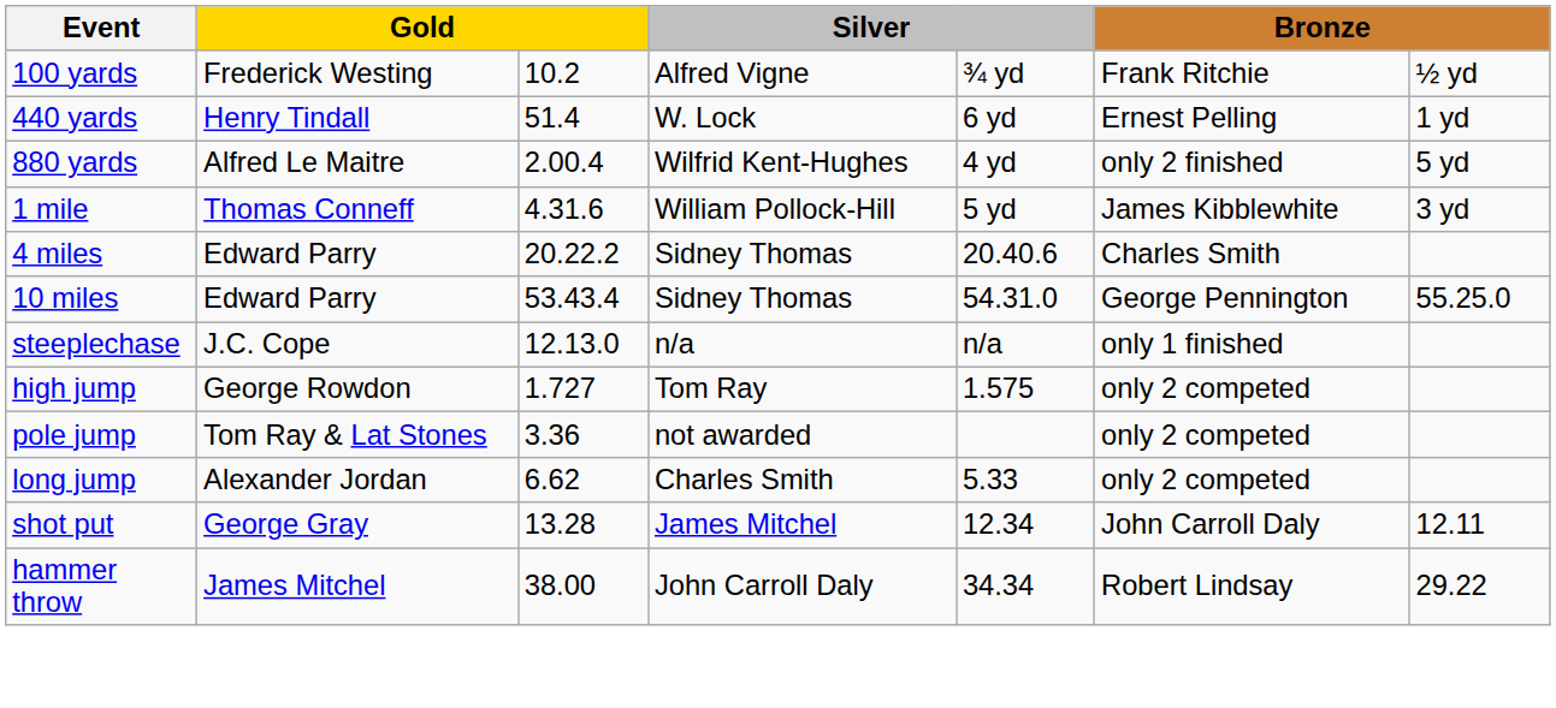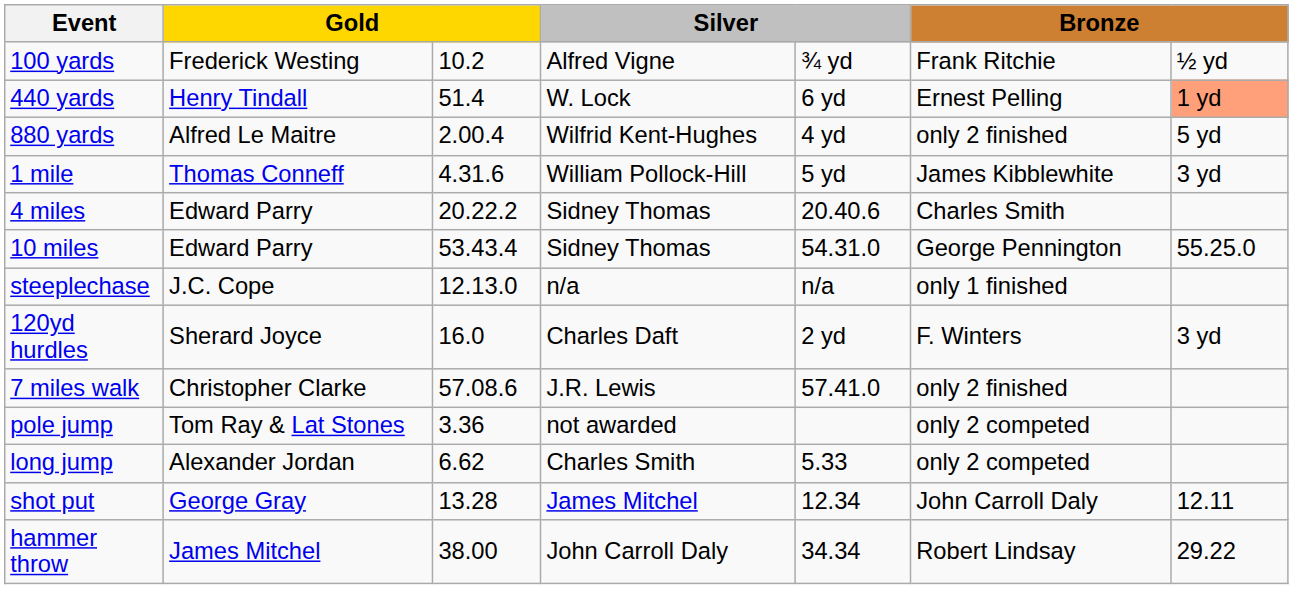440 yards | column 7: no background -> lightsalmon background
+ row: 120yd hurdles | Sherard Joyce | 16.0 | Charles Daft | 2 yd | F. Winters | 3 yd
+ row: 7 miles walk | Christopher Clarke | 57.08.6 | J.R. Lewis | 57.41.0 | only 2 finished
- row: high jump | George Rowdon | 1.727 | Tom Ray | 1.575 | only 2 competed
